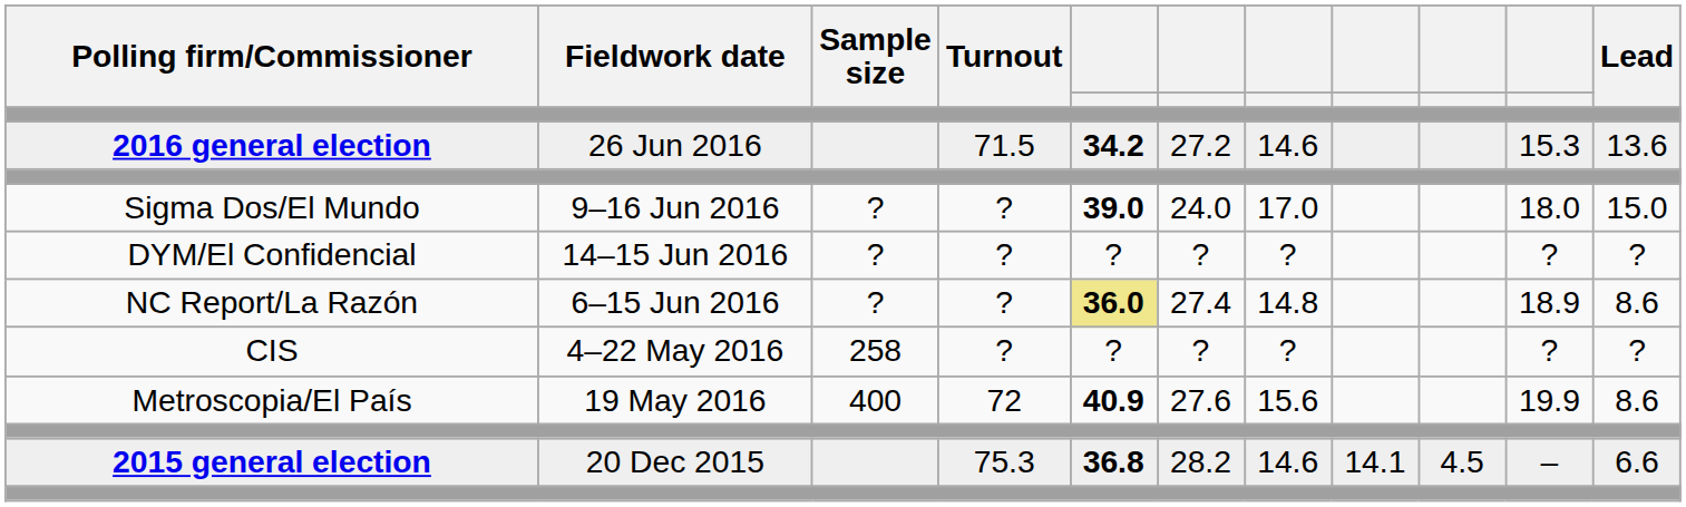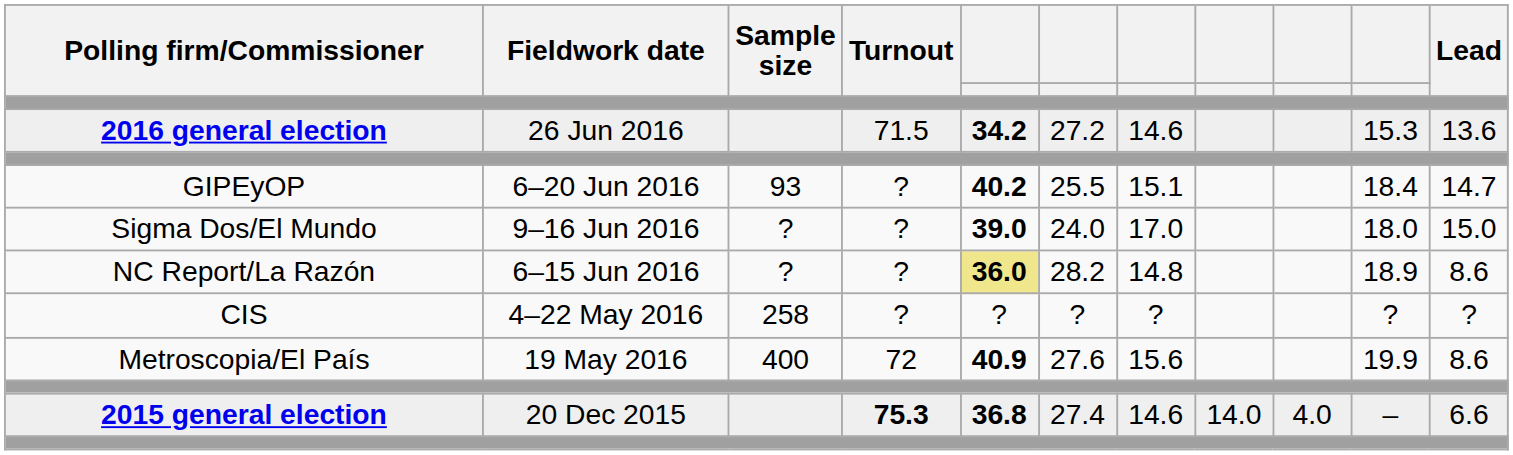+ row: GIPEyOP | 6–20 Jun 2016 | 93 | ? | 40.2 | 25.5 | 15.1 | 18.4 | 14.7
- row: DYM/El Confidencial | 14–15 Jun 2016 | ? | ? | ? | ? | ? | ? | ?
NC Report/La Razón | column 6: 27.4 -> 28.2
2015 general election | Turnout: normal -> bold
2015 general election | column 6: 28.2 -> 27.4
2015 general election | column 8: 14.1 -> 14.0
2015 general election | column 9: 4.5 -> 4.0
